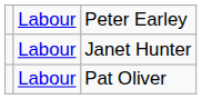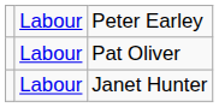rows swapped: Janet Hunter <-> Pat Oliver
